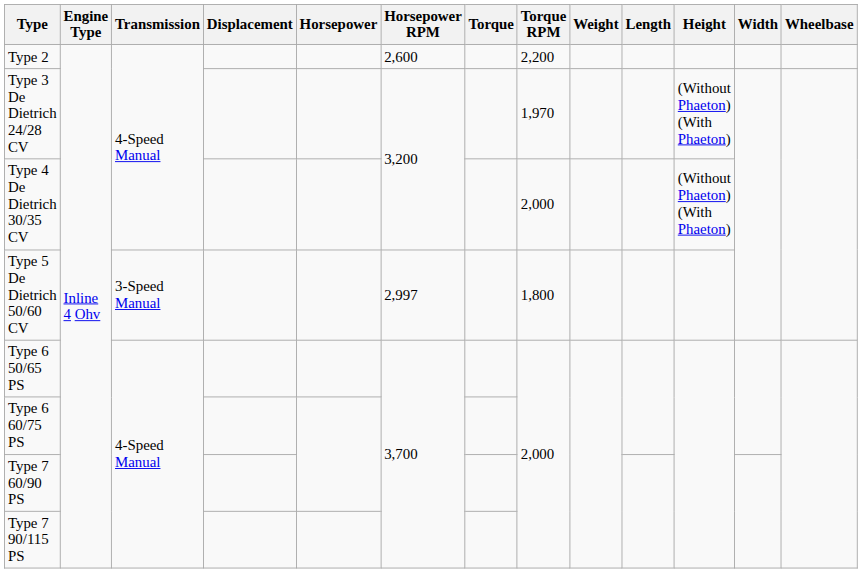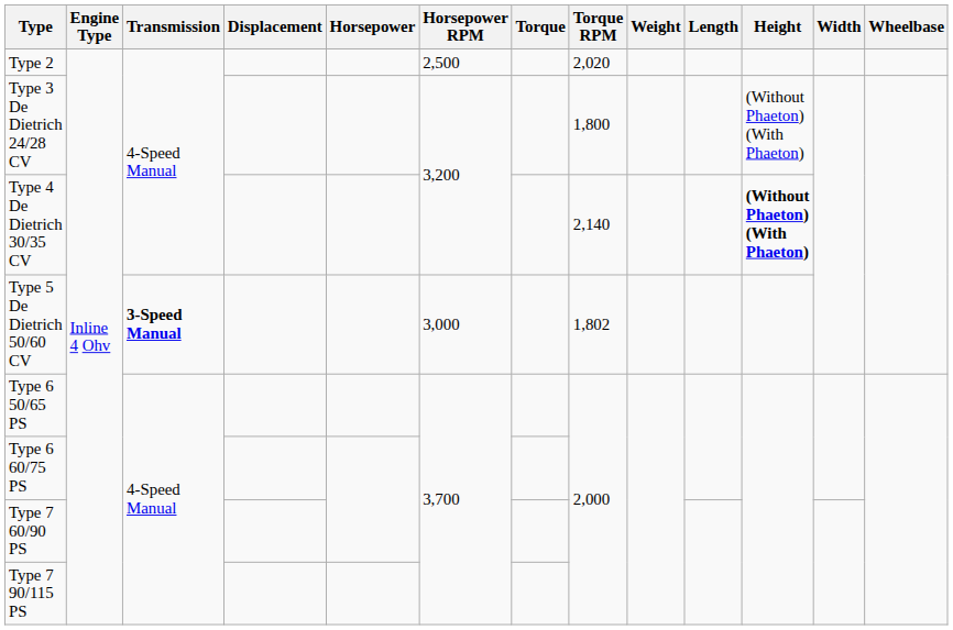Type 2 | Horsepower RPM: 2,600 -> 2,500
Type 2 | Torque RPM: 2,200 -> 2,020
Type 3 De Dietrich 24/28 CV | Torque RPM: 1,970 -> 1,800
Type 4 De Dietrich 30/35 CV | Torque RPM: 2,000 -> 2,140
Type 4 De Dietrich 30/35 CV | Height: normal -> bold
Type 5 De Dietrich 50/60 CV | Transmission: normal -> bold
Type 5 De Dietrich 50/60 CV | Horsepower RPM: 2,997 -> 3,000
Type 5 De Dietrich 50/60 CV | Torque RPM: 1,800 -> 1,802
